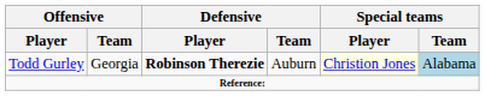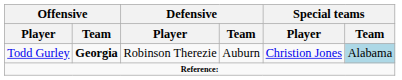Todd Gurley | Offensive / Team: normal -> bold
Todd Gurley | Defensive / Player: bold -> normal
Todd Gurley | Special teams / Player: lightyellow background -> no background
